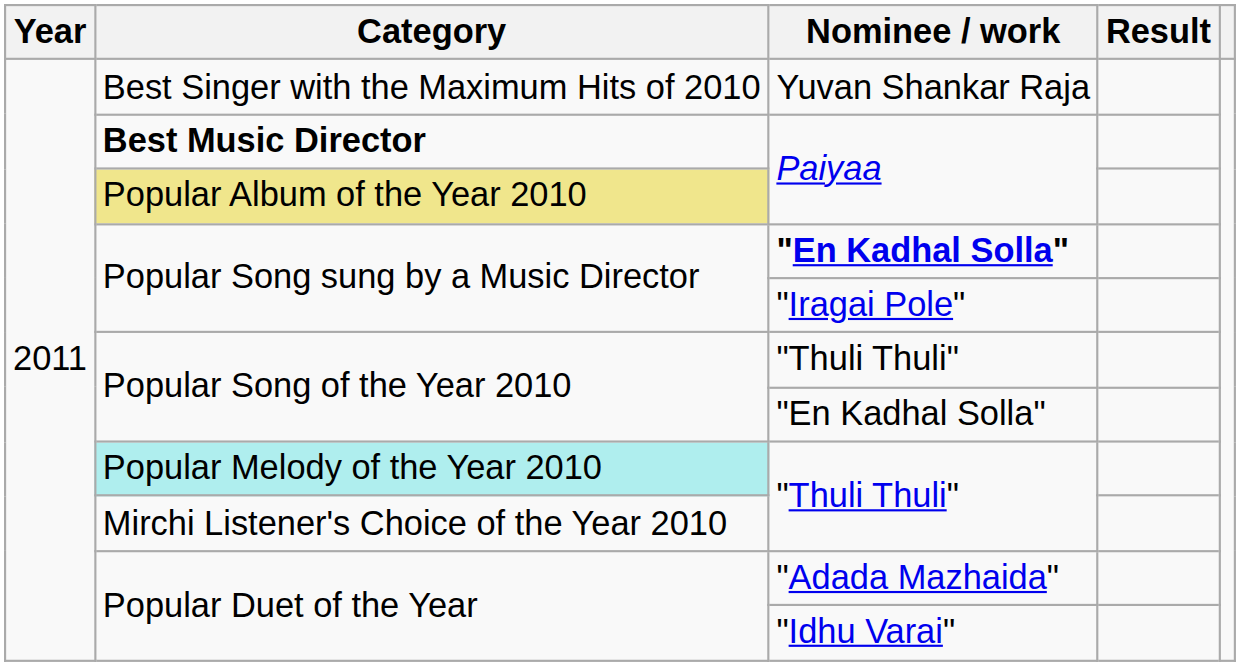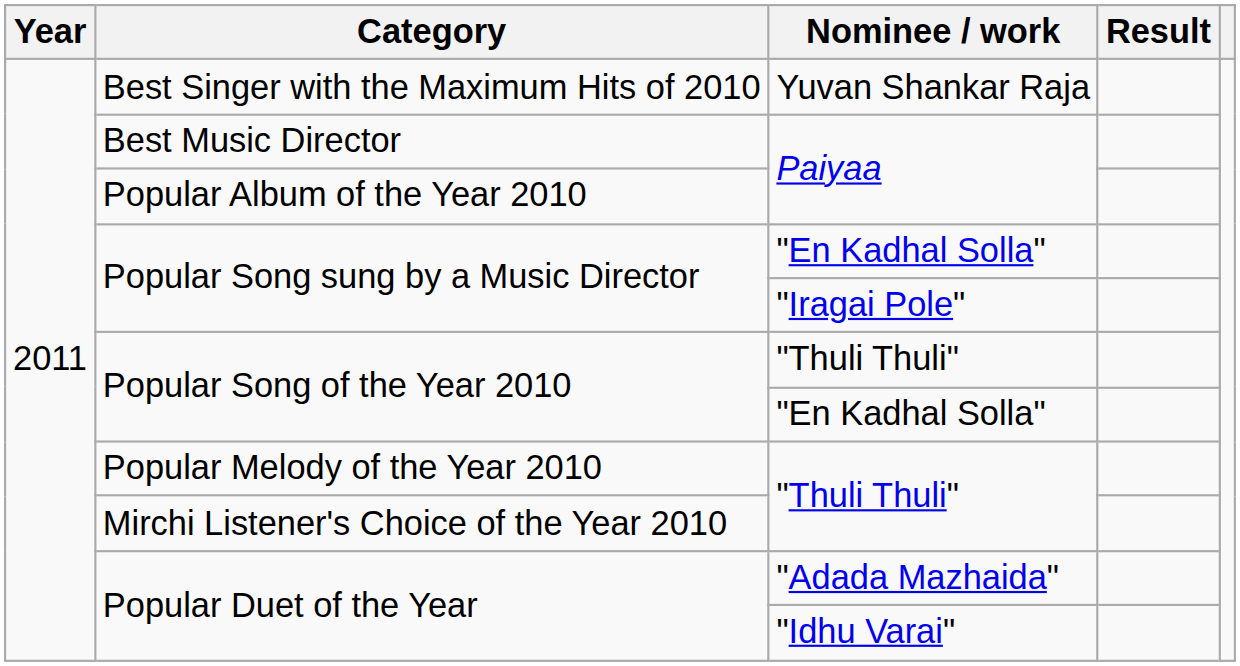Best Music Director | Category: bold -> normal
Popular Album of the Year 2010 | Category: khaki background -> no background
Popular Song sung by a Music Director / "En Kadhal Solla" | Nominee / work: bold -> normal
Popular Melody of the Year 2010 | Category: paleturquoise background -> no background
